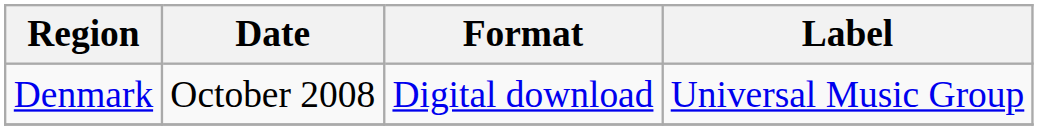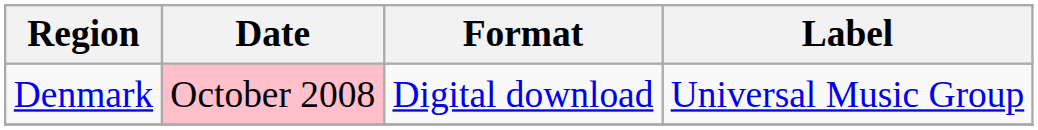Denmark | Date: no background -> pink background
